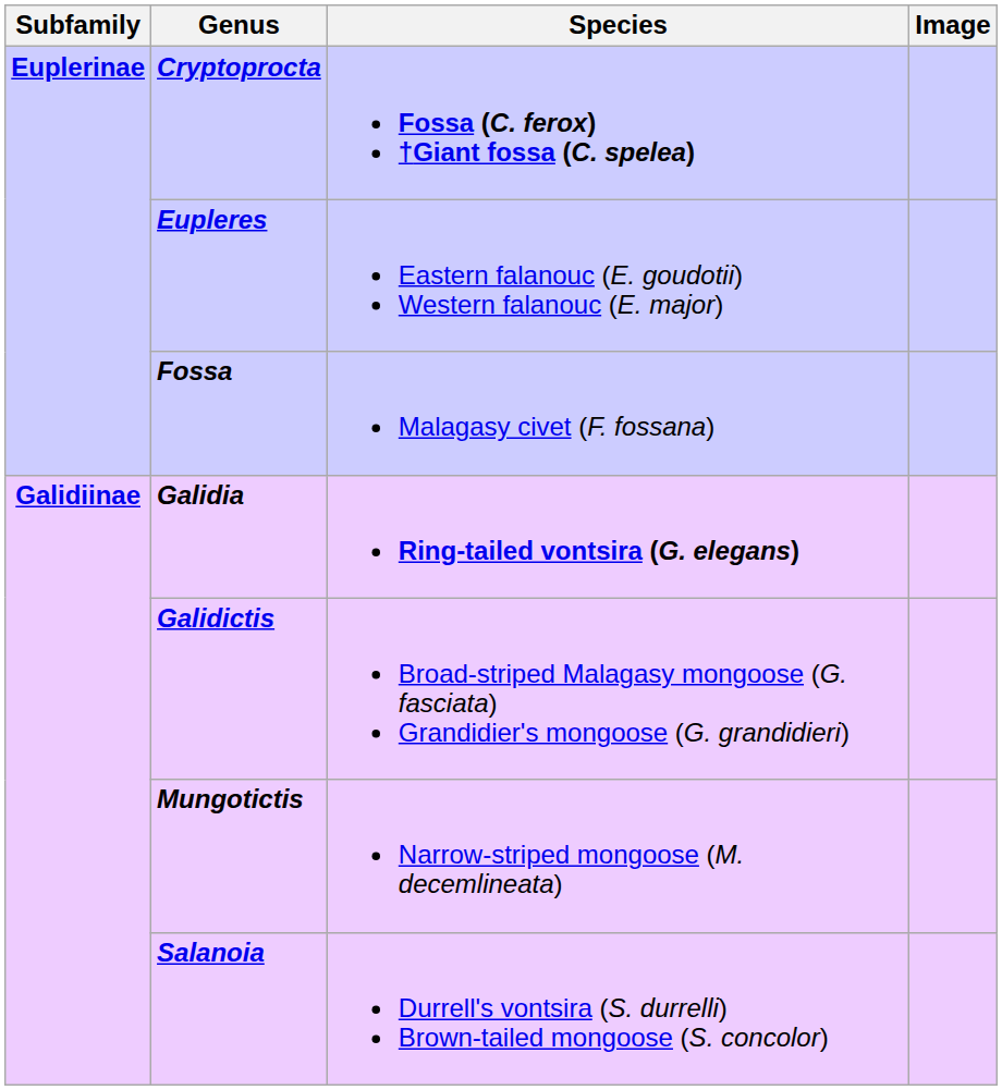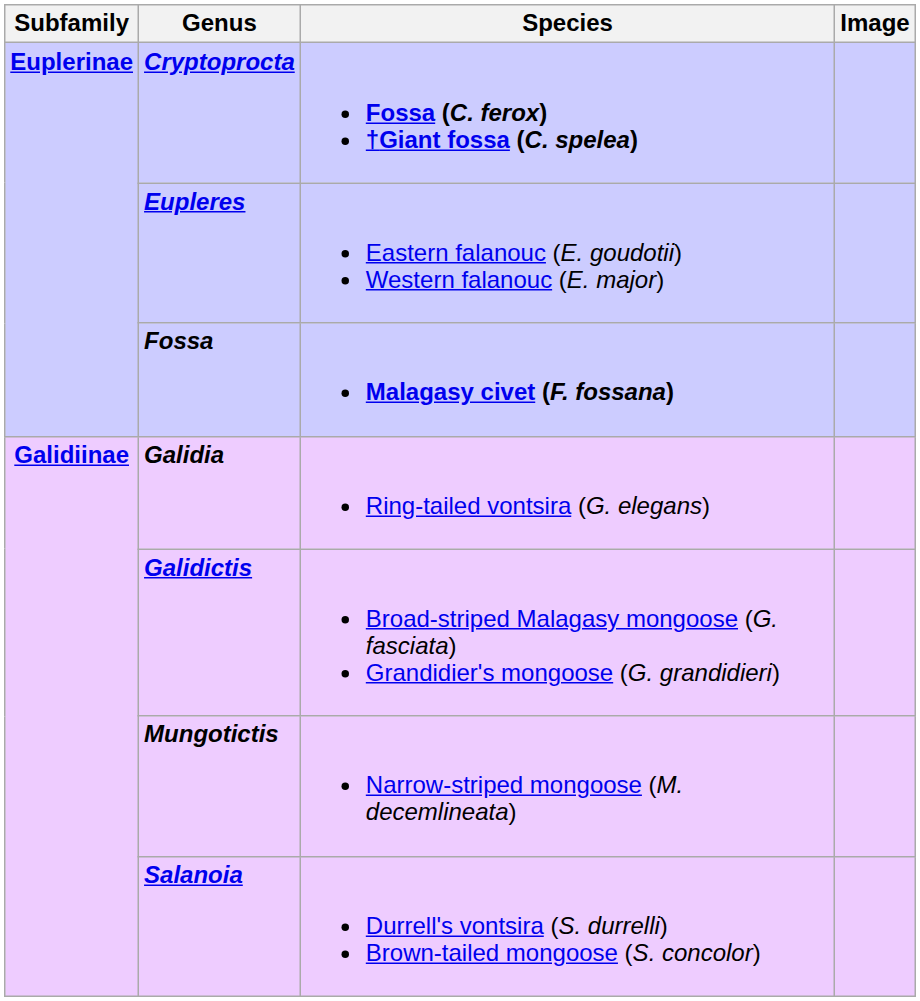Fossa | Species: normal -> bold
Galidia | Species: bold -> normal
